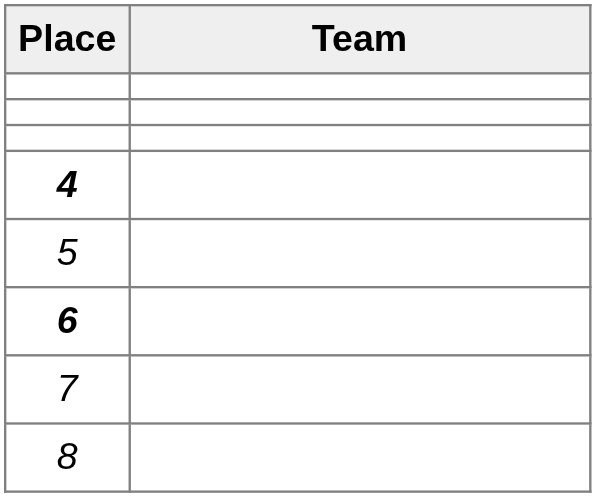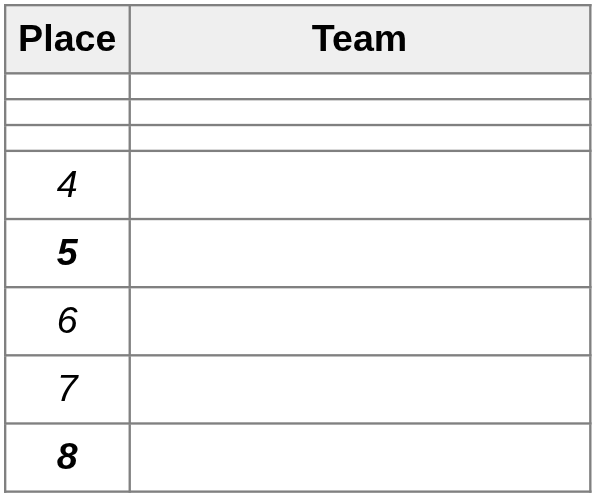row 5 | Place: bold -> normal
row 6 | Place: normal -> bold
row 7 | Place: bold -> normal
row 9 | Place: normal -> bold
